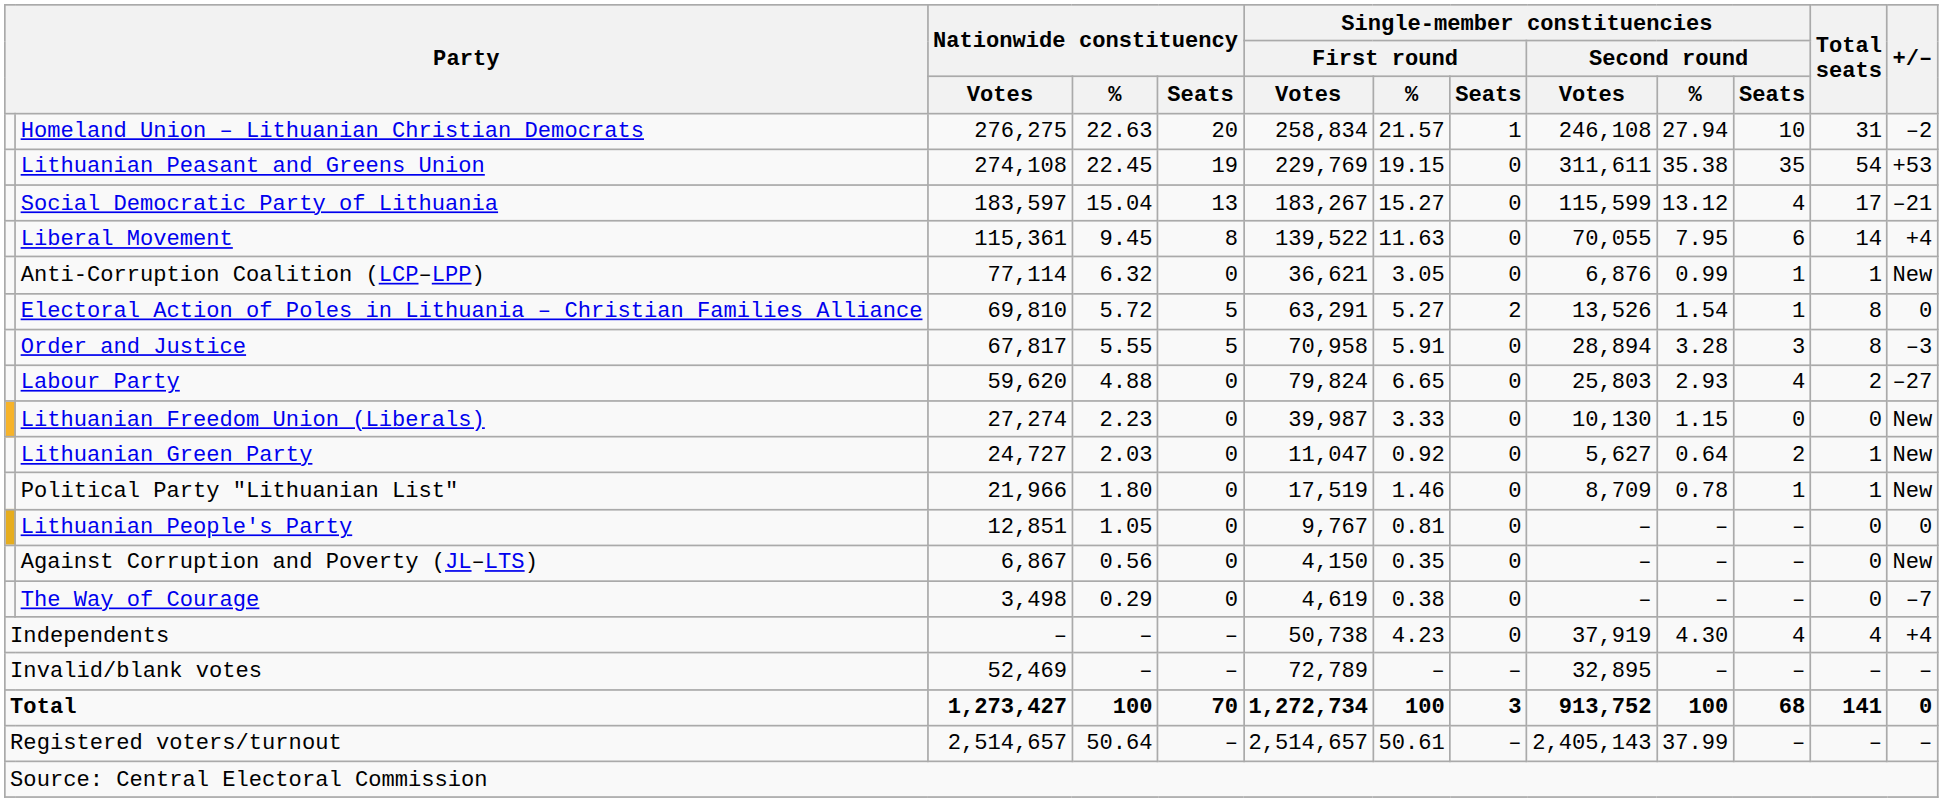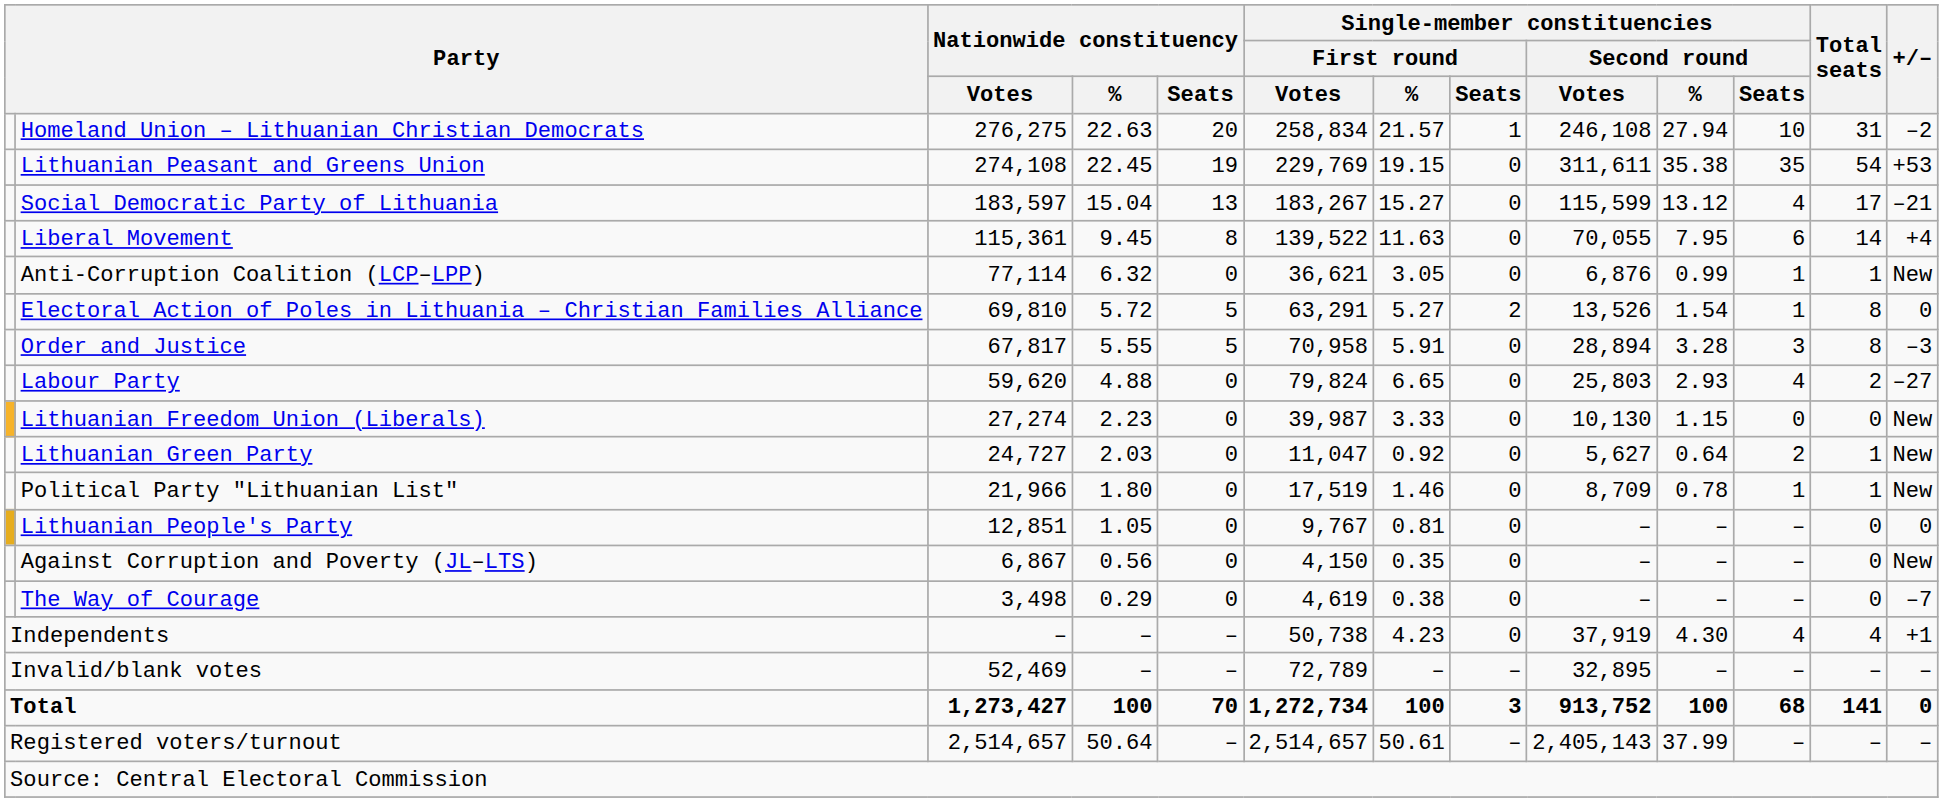Independents | +/–: +4 -> +1
